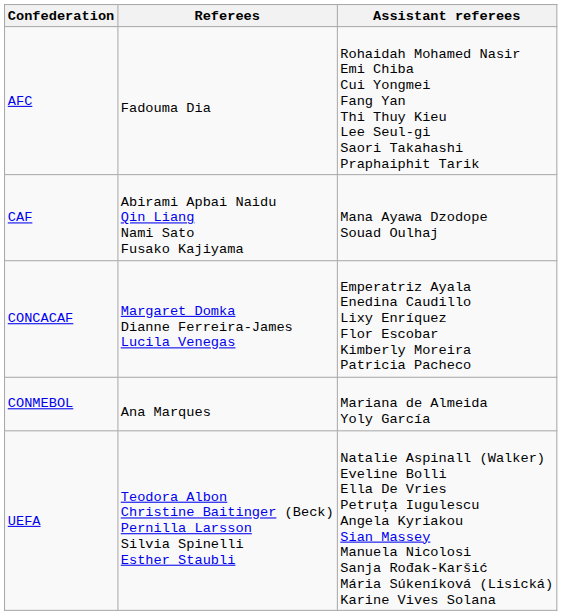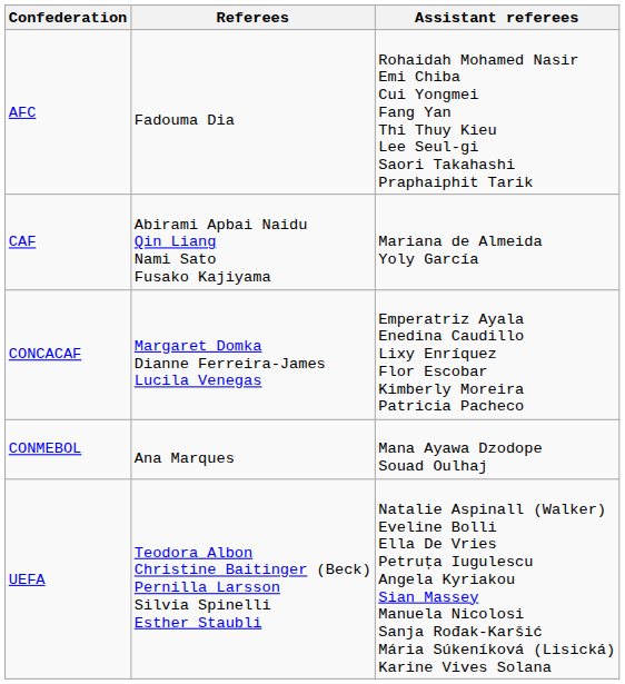CAF | Assistant referees: Mana Ayawa Dzodope Souad Oulhaj -> Mariana de Almeida Yoly García
CONMEBOL | Assistant referees: Mariana de Almeida Yoly García -> Mana Ayawa Dzodope Souad Oulhaj
